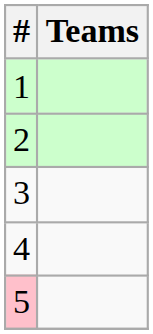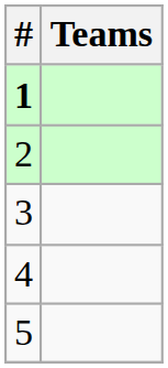1 | #: normal -> bold
5 | #: pink background -> no background
